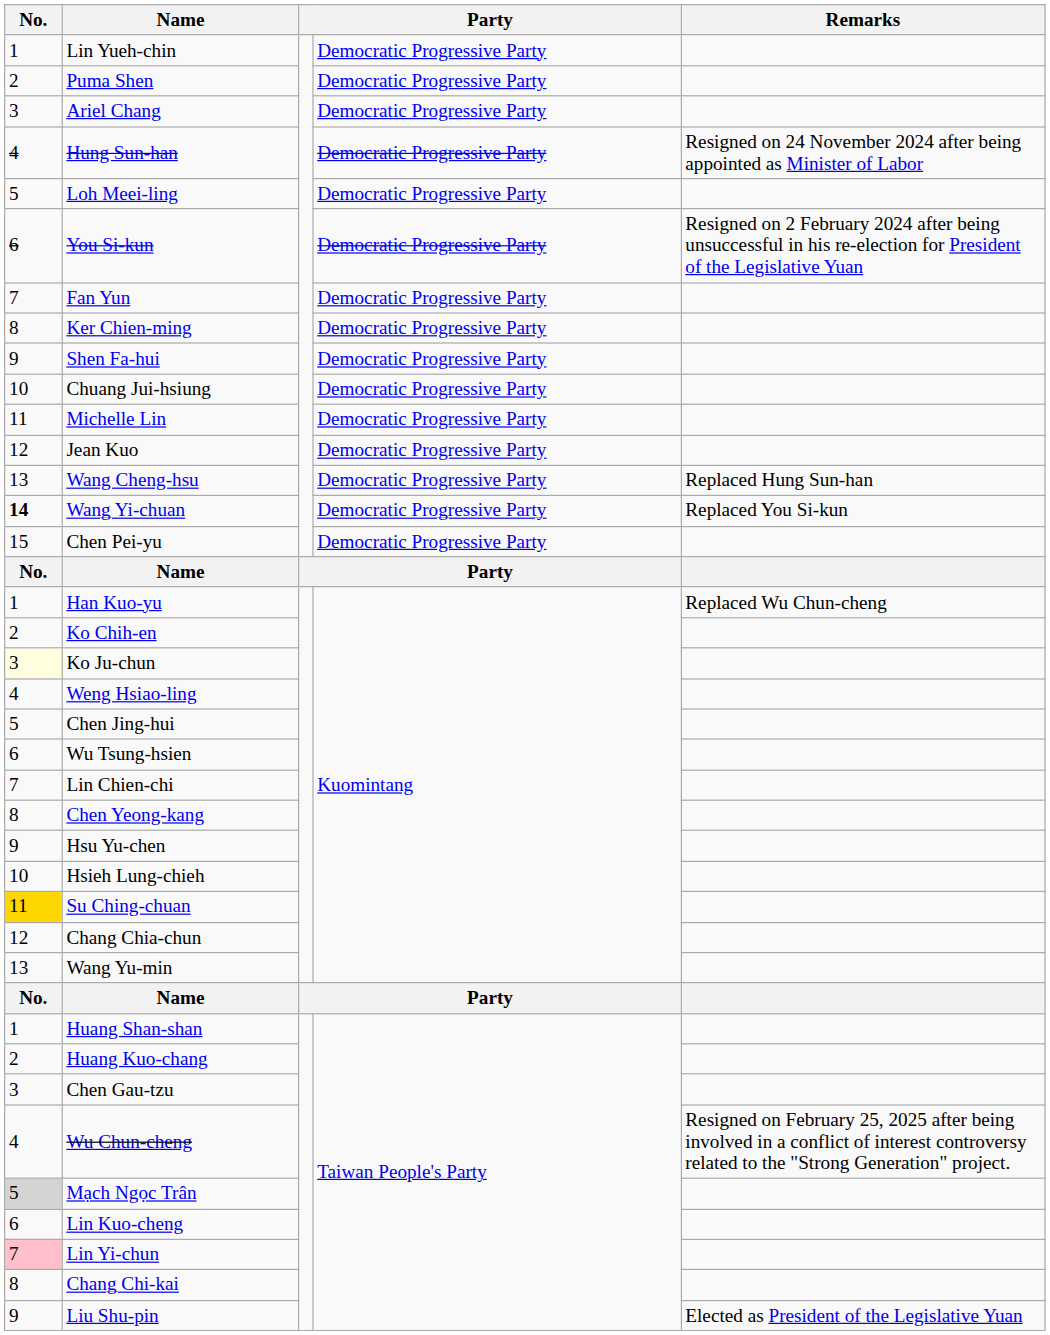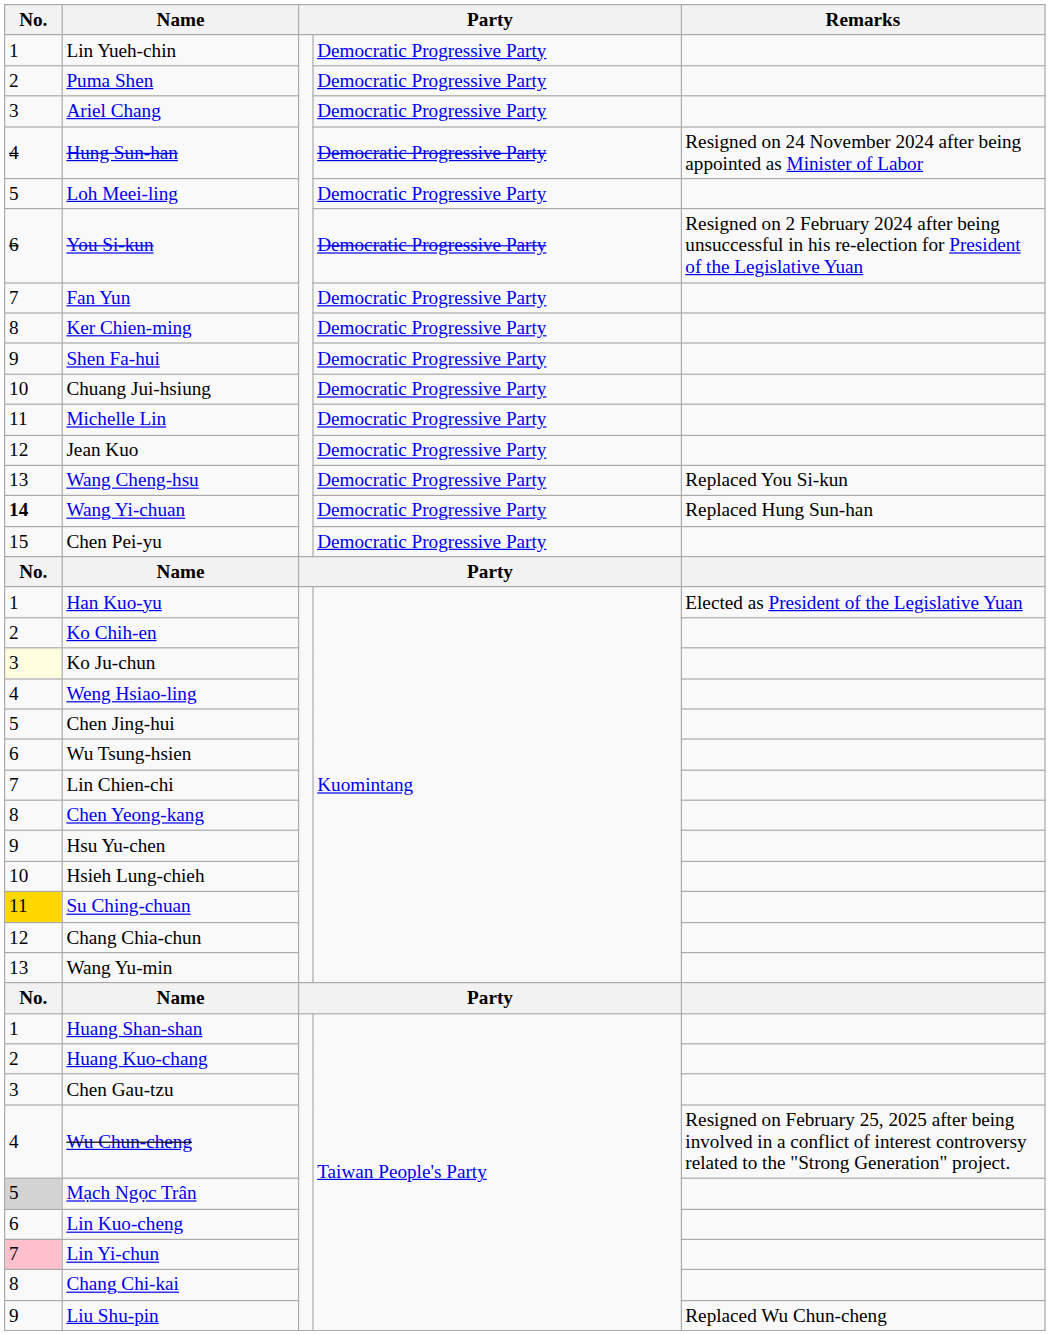Wang Cheng-hsu | Remarks: Replaced Hung Sun-han -> Replaced You Si-kun
Wang Yi-chuan | Remarks: Replaced You Si-kun -> Replaced Hung Sun-han
Han Kuo-yu | Remarks: Replaced Wu Chun-cheng -> Elected as President of the Legislative Yuan
Liu Shu-pin | Remarks: Elected as President of the Legislative Yuan -> Replaced Wu Chun-cheng
